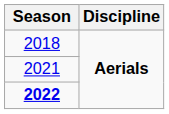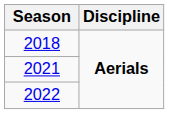2022 | Season: bold -> normal
